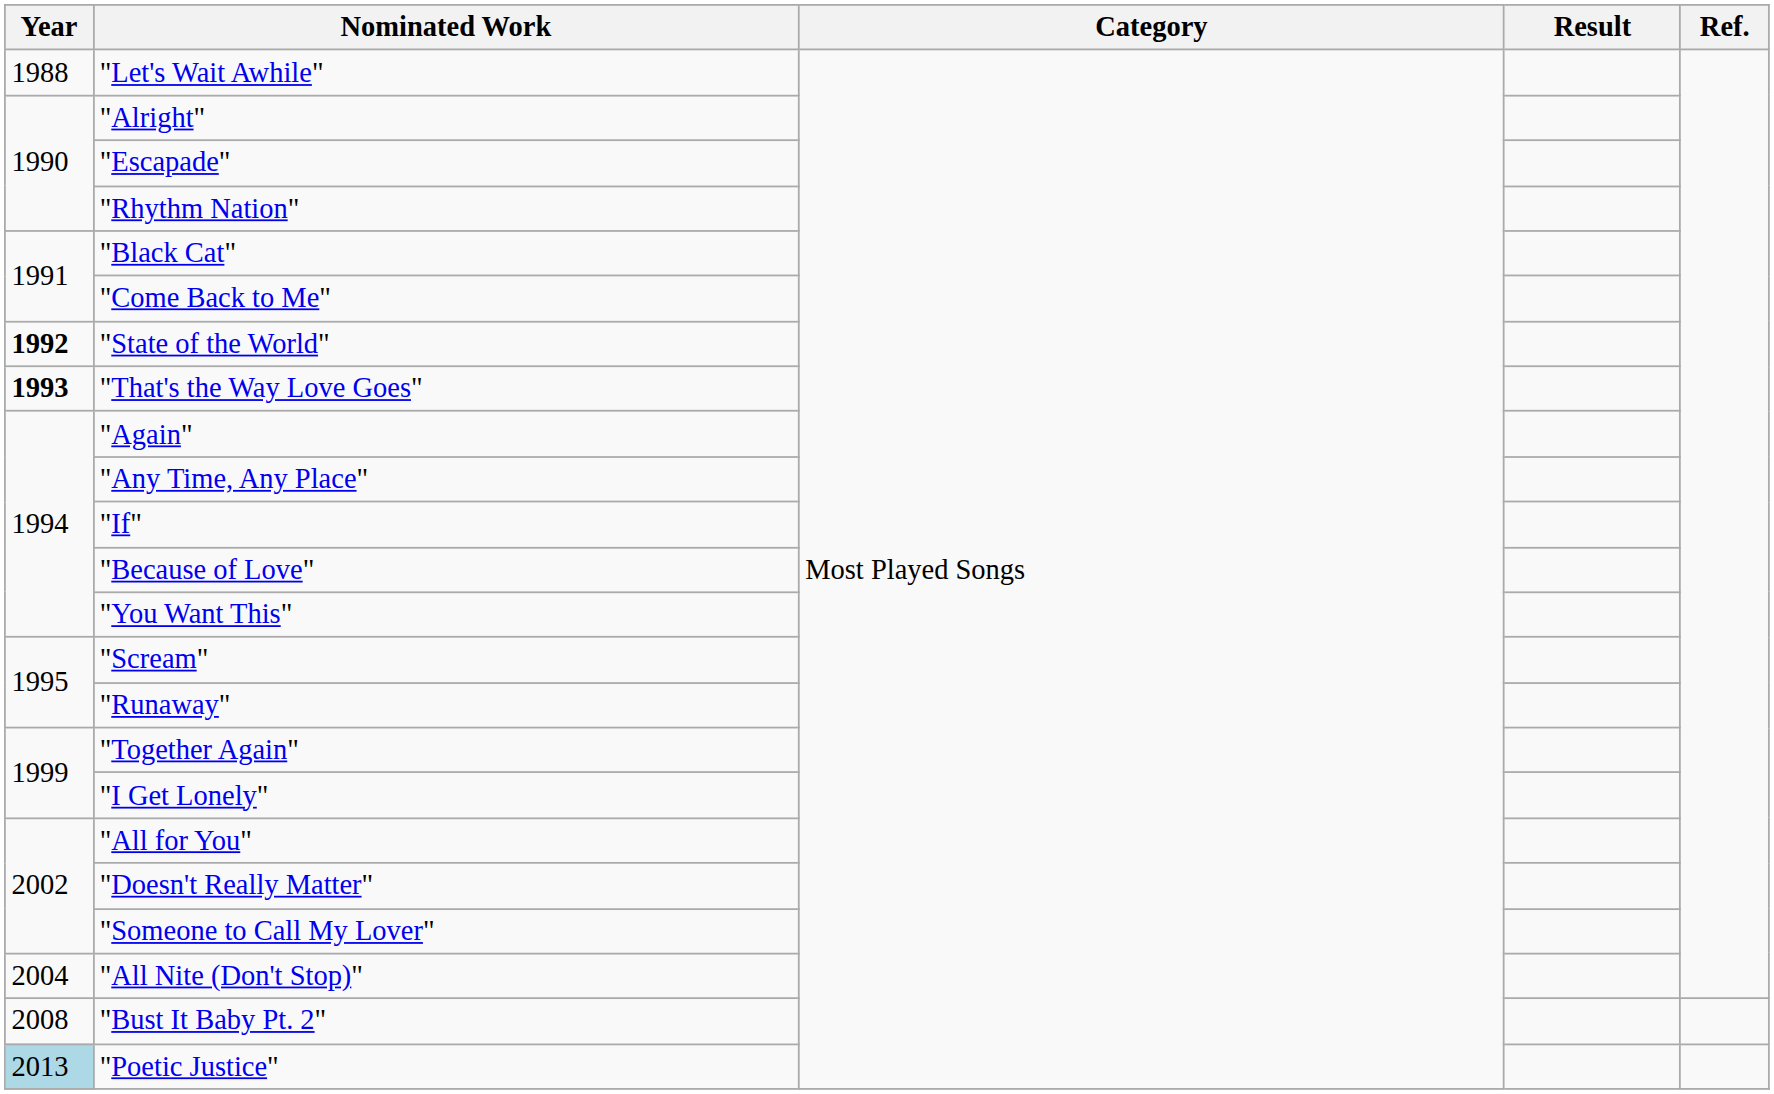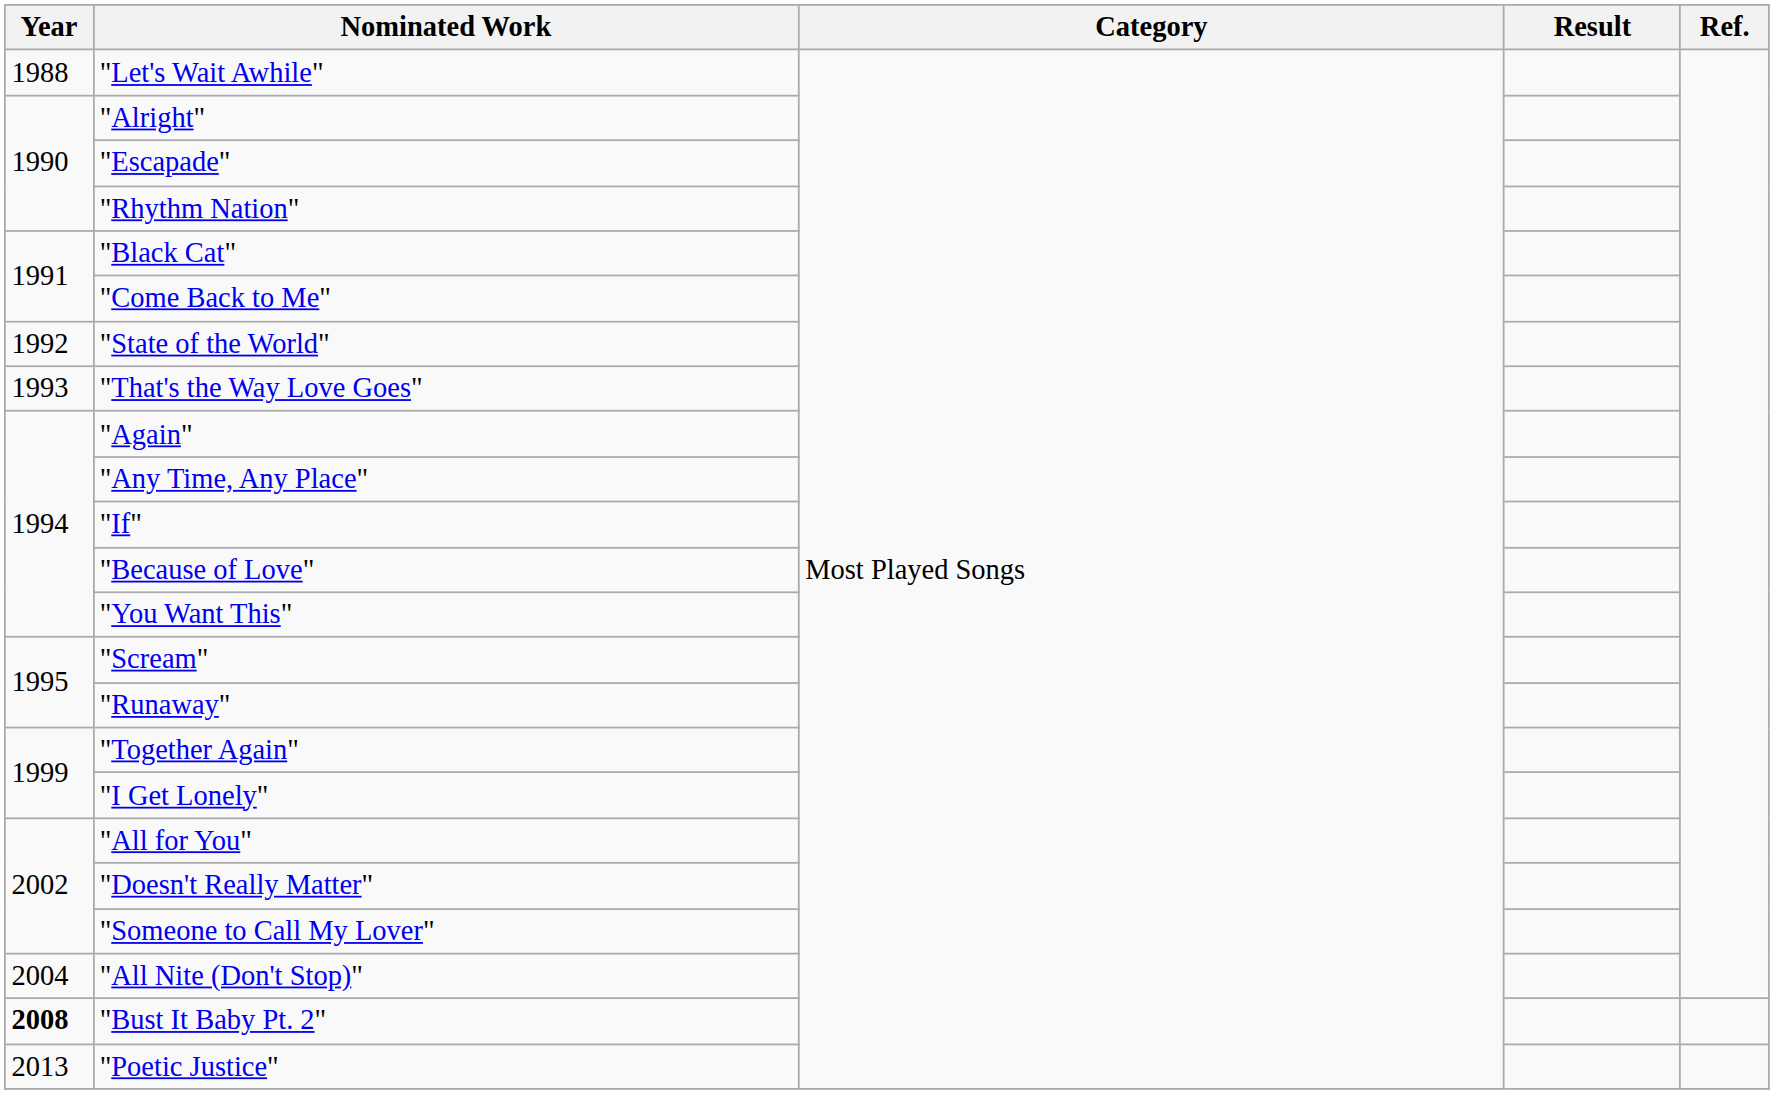"State of the World" | Year: bold -> normal
"That's the Way Love Goes" | Year: bold -> normal
"Bust It Baby Pt. 2" | Year: normal -> bold
"Poetic Justice" | Year: lightblue background -> no background
